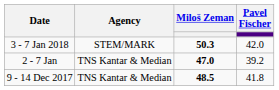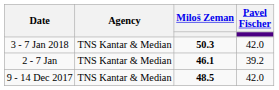3 - 7 Jan 2018 | Agency: STEM/MARK -> TNS Kantar & Median
2 - 7 Jan | Miloš Zeman: 47.0 -> 46.1
9 - 14 Dec 2017 | Pavel Fischer: 41.8 -> 42.0
